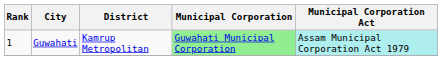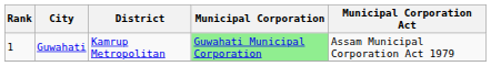Guwahati | Municipal Corporation Act: paleturquoise background -> no background
